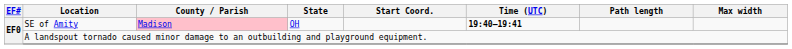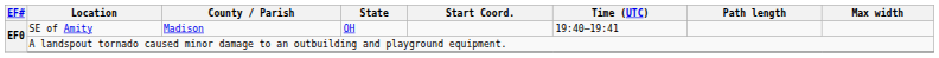SE of Amity | County / Parish: pink background -> no background
SE of Amity | Time (UTC): bold -> normal
